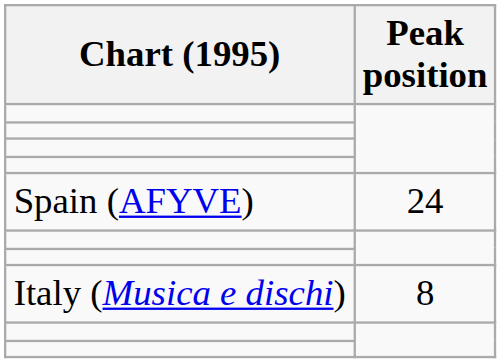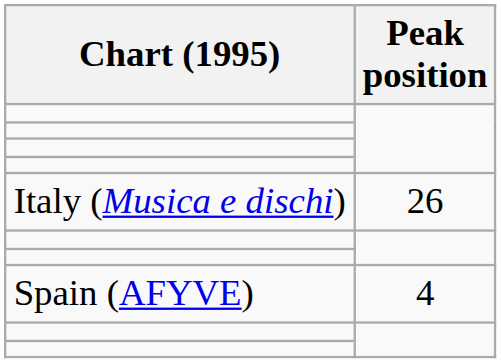row 6 | Chart (1995): Spain (AFYVE) -> Italy (Musica e dischi)
row 6 | Peak position: 24 -> 26
row 9 | Chart (1995): Italy (Musica e dischi) -> Spain (AFYVE)
row 9 | Peak position: 8 -> 4
